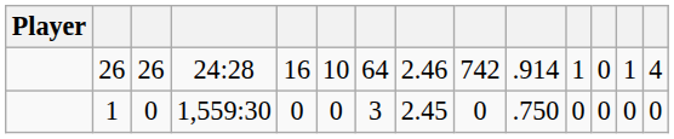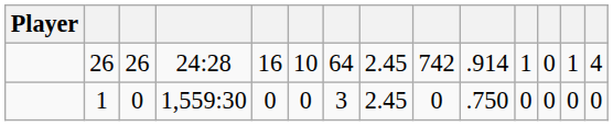row 2 | column 8: 2.46 -> 2.45
